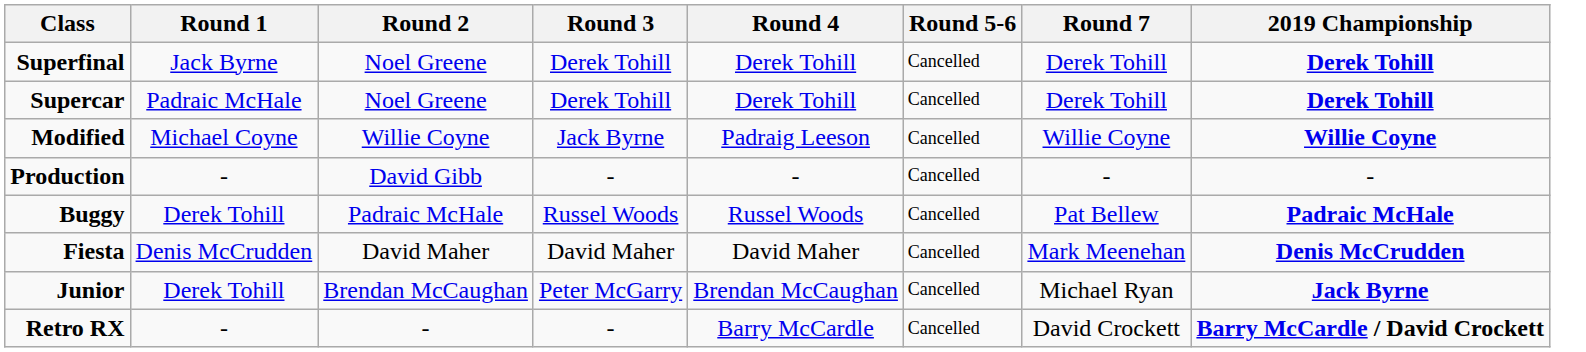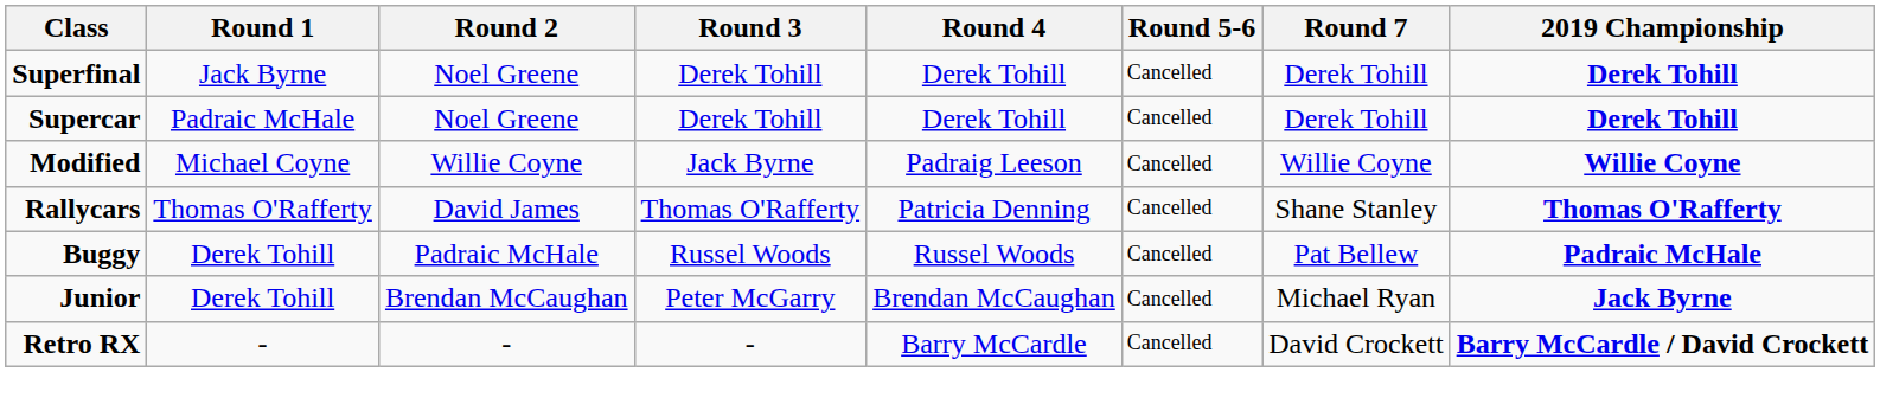- row: Production | - | David Gibb | - | - | Cancelled | - | -
+ row: Rallycars | Thomas O'Rafferty | David James | Thomas O'Rafferty | Patricia Denning | Cancelled | Shane Stanley | Thomas O'Rafferty
- row: Fiesta | Denis McCrudden | David Maher | David Maher | David Maher | Cancelled | Mark Meenehan | Denis McCrudden
